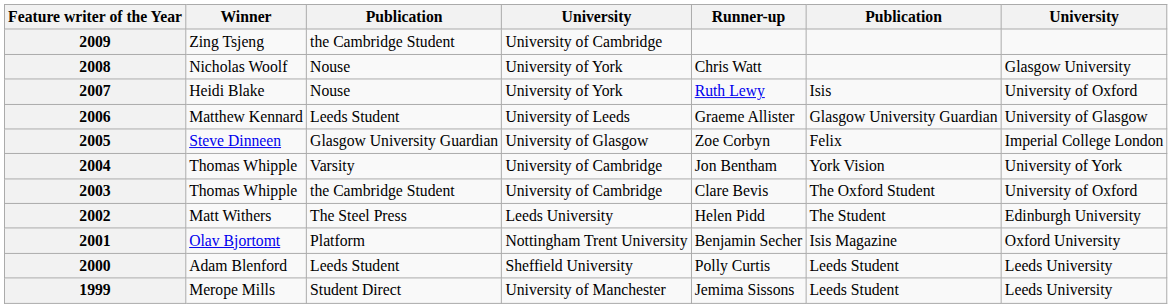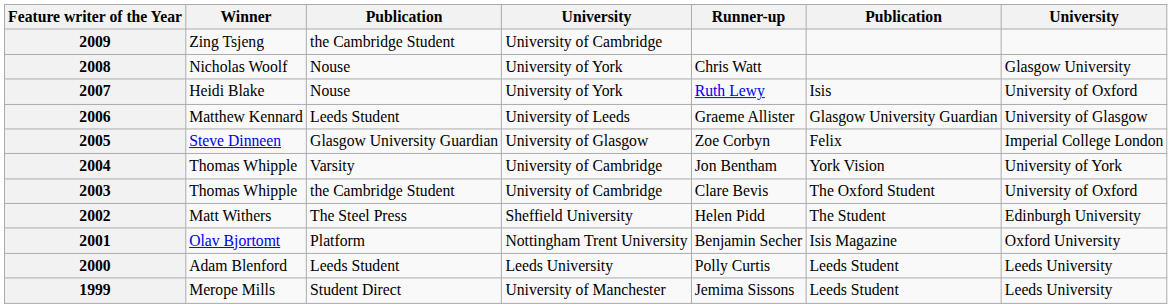2002 | column 4: Leeds University -> Sheffield University
2000 | column 4: Sheffield University -> Leeds University
